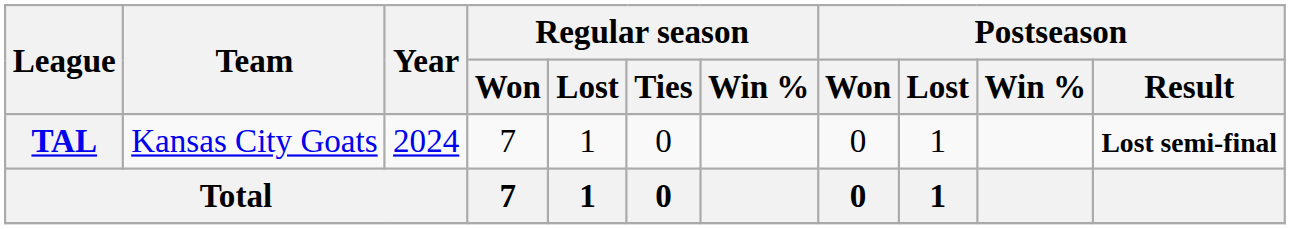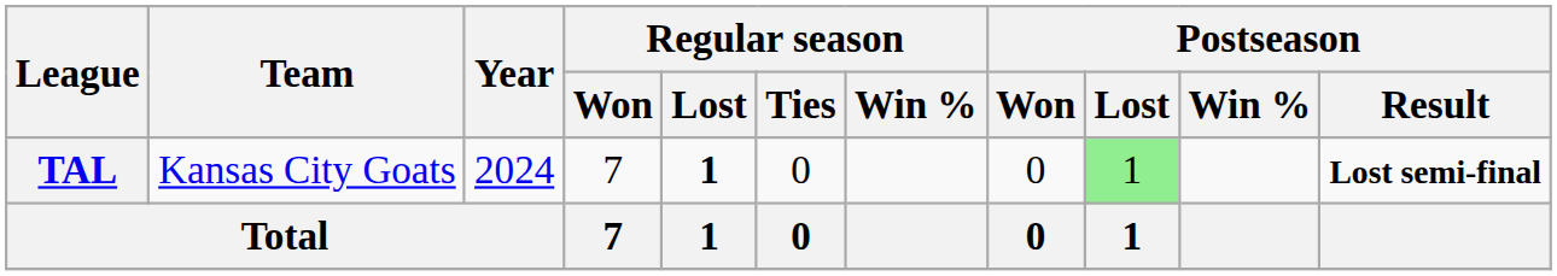TAL | Regular season / Lost: normal -> bold
TAL | Postseason / Lost: no background -> lightgreen background
